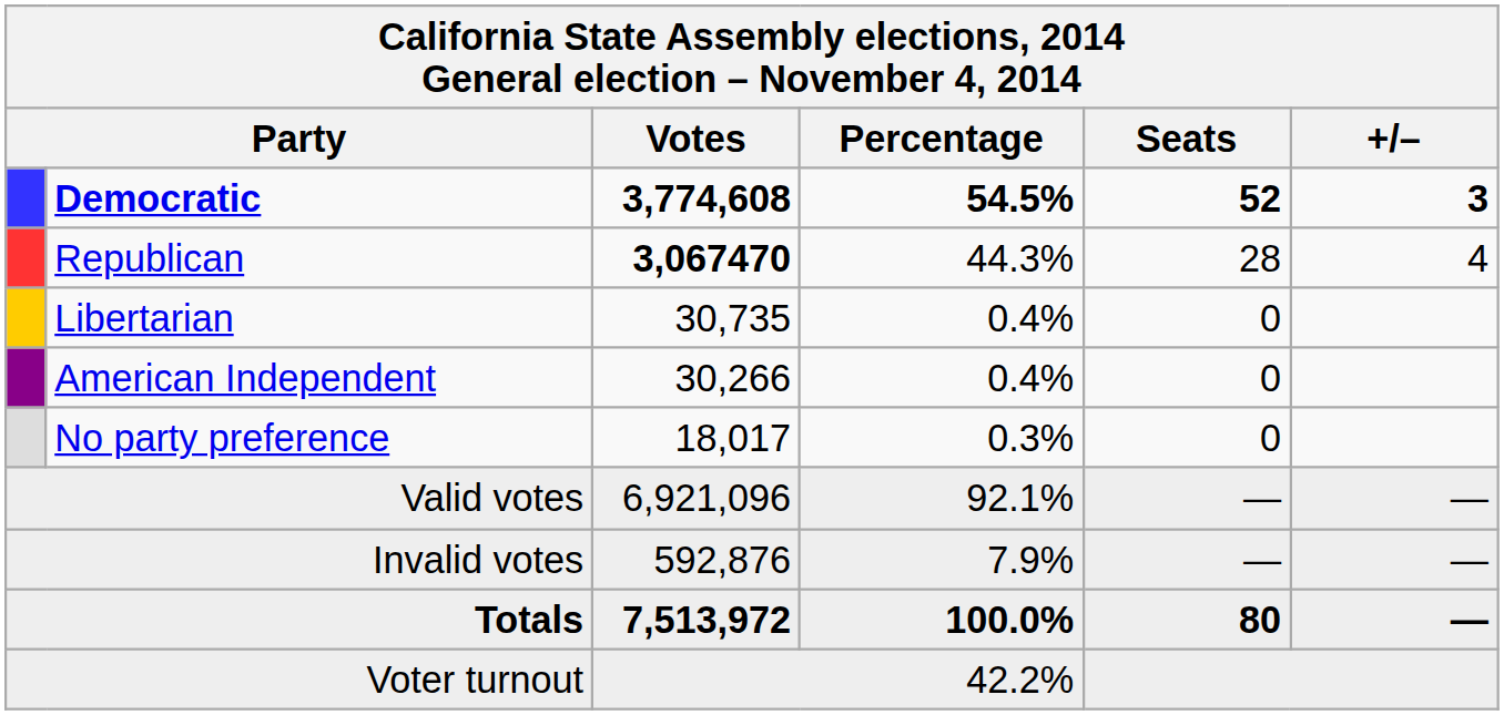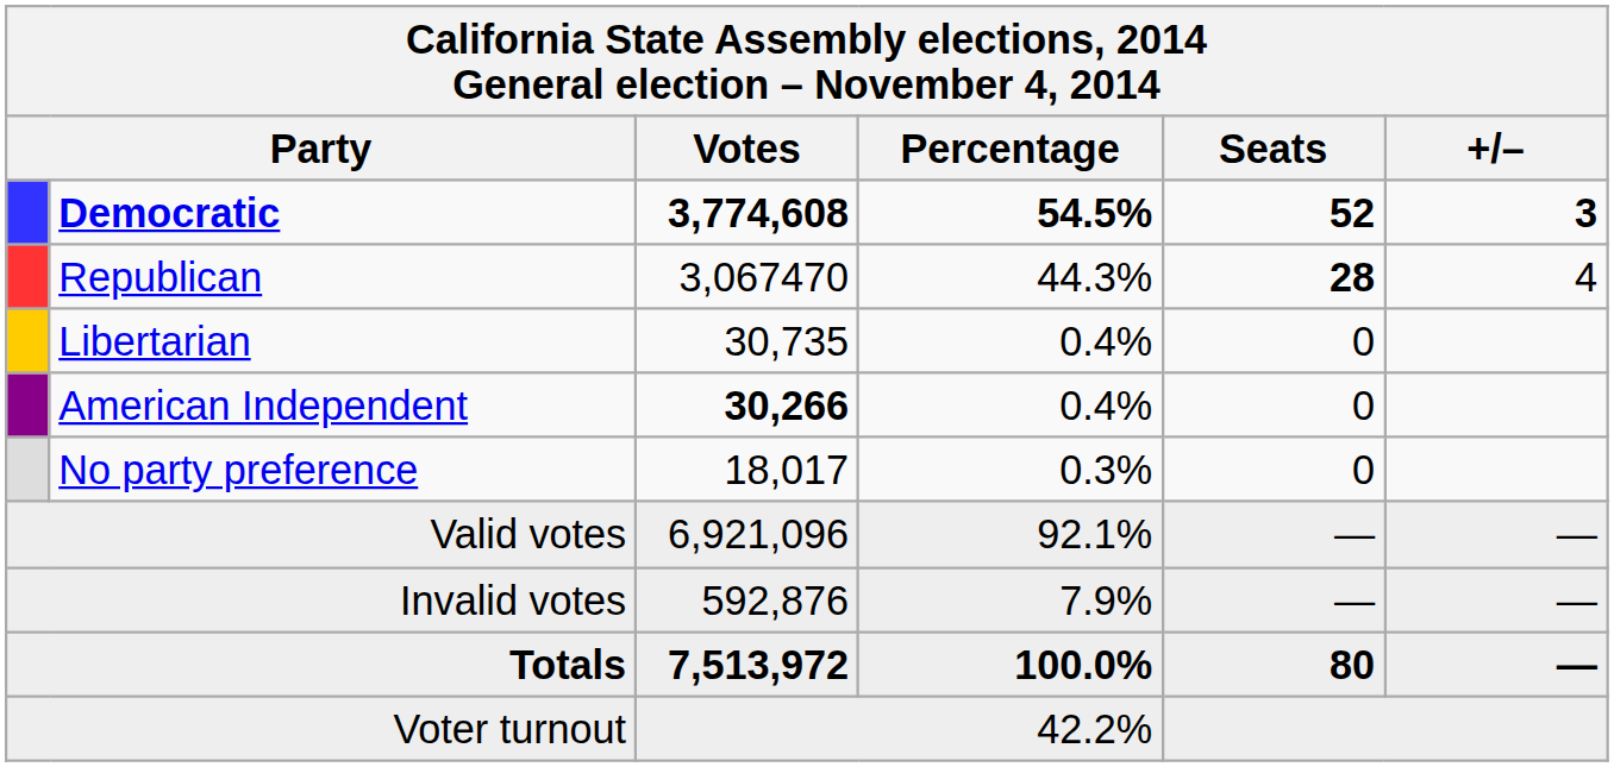Republican | Votes: bold -> normal
Republican | Seats: normal -> bold
American Independent | Votes: normal -> bold
